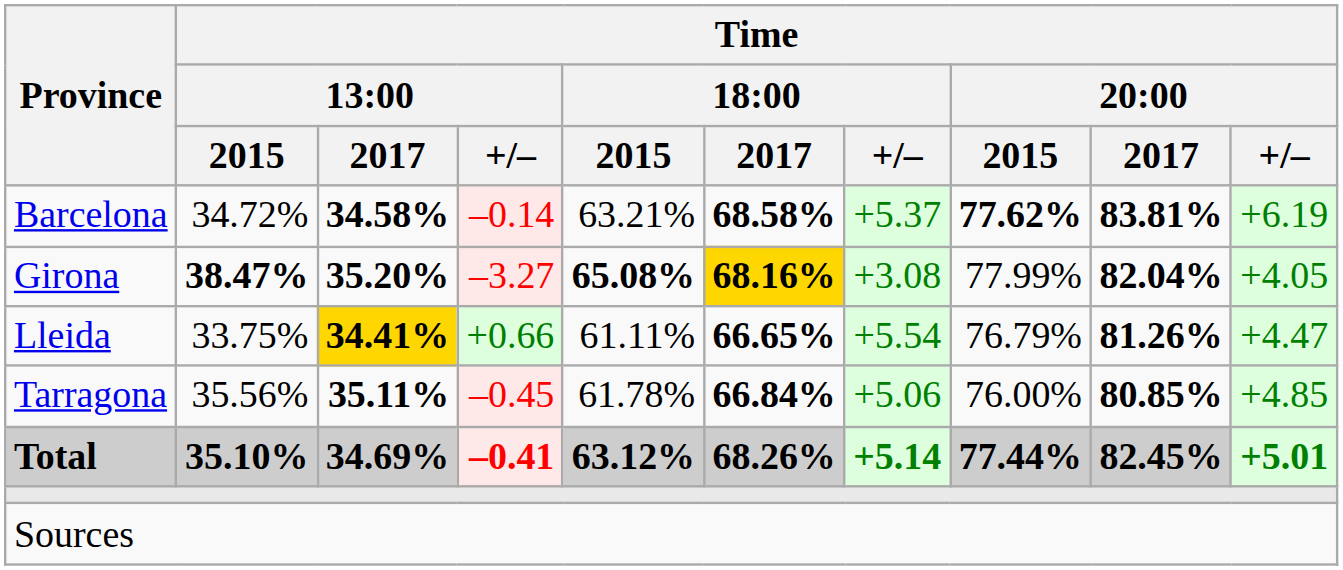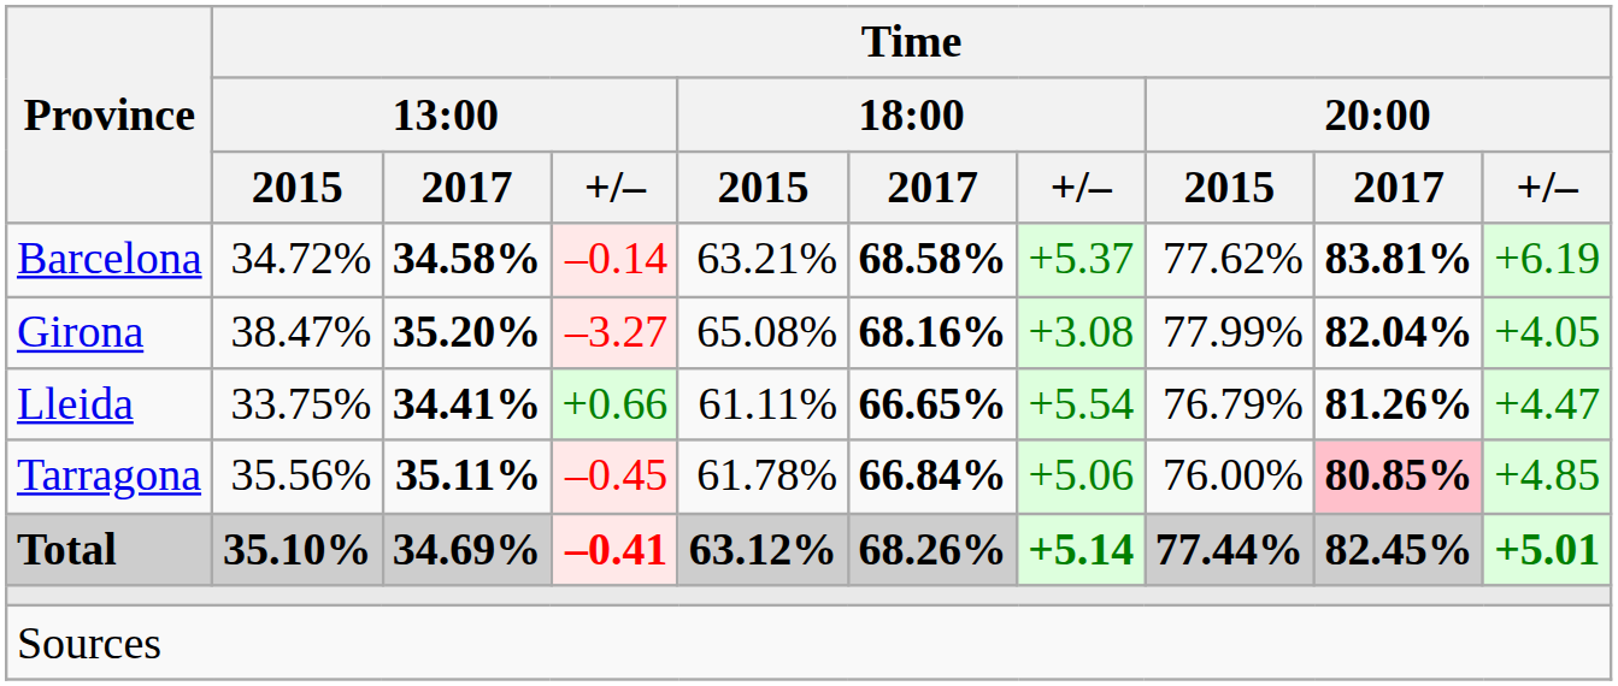Barcelona | Time / 20:00 / 2015: bold -> normal
Girona | Time / 13:00 / 2015: bold -> normal
Girona | Time / 18:00 / 2015: bold -> normal
Girona | Time / 18:00 / 2017: gold background -> no background
Lleida | Time / 13:00 / 2017: gold background -> no background
Tarragona | Time / 20:00 / 2017: no background -> pink background
